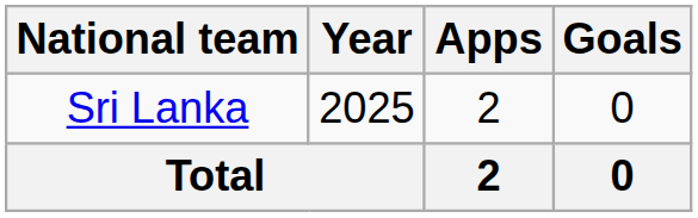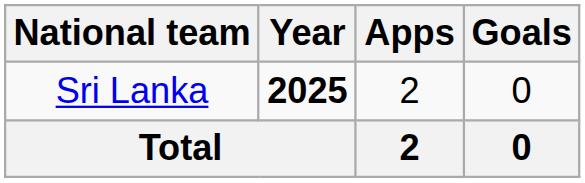Sri Lanka | Year: normal -> bold
